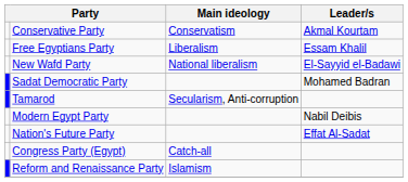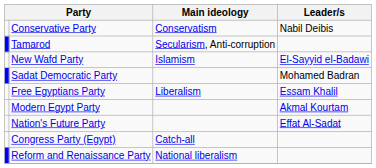Conservative Party | Leader/s: Akmal Kourtam -> Nabil Deibis
rows swapped: Free Egyptians Party <-> Tamarod
New Wafd Party | Main ideology: National liberalism -> Islamism
Modern Egypt Party | Leader/s: Nabil Deibis -> Akmal Kourtam
Reform and Renaissance Party | Main ideology: Islamism -> National liberalism
